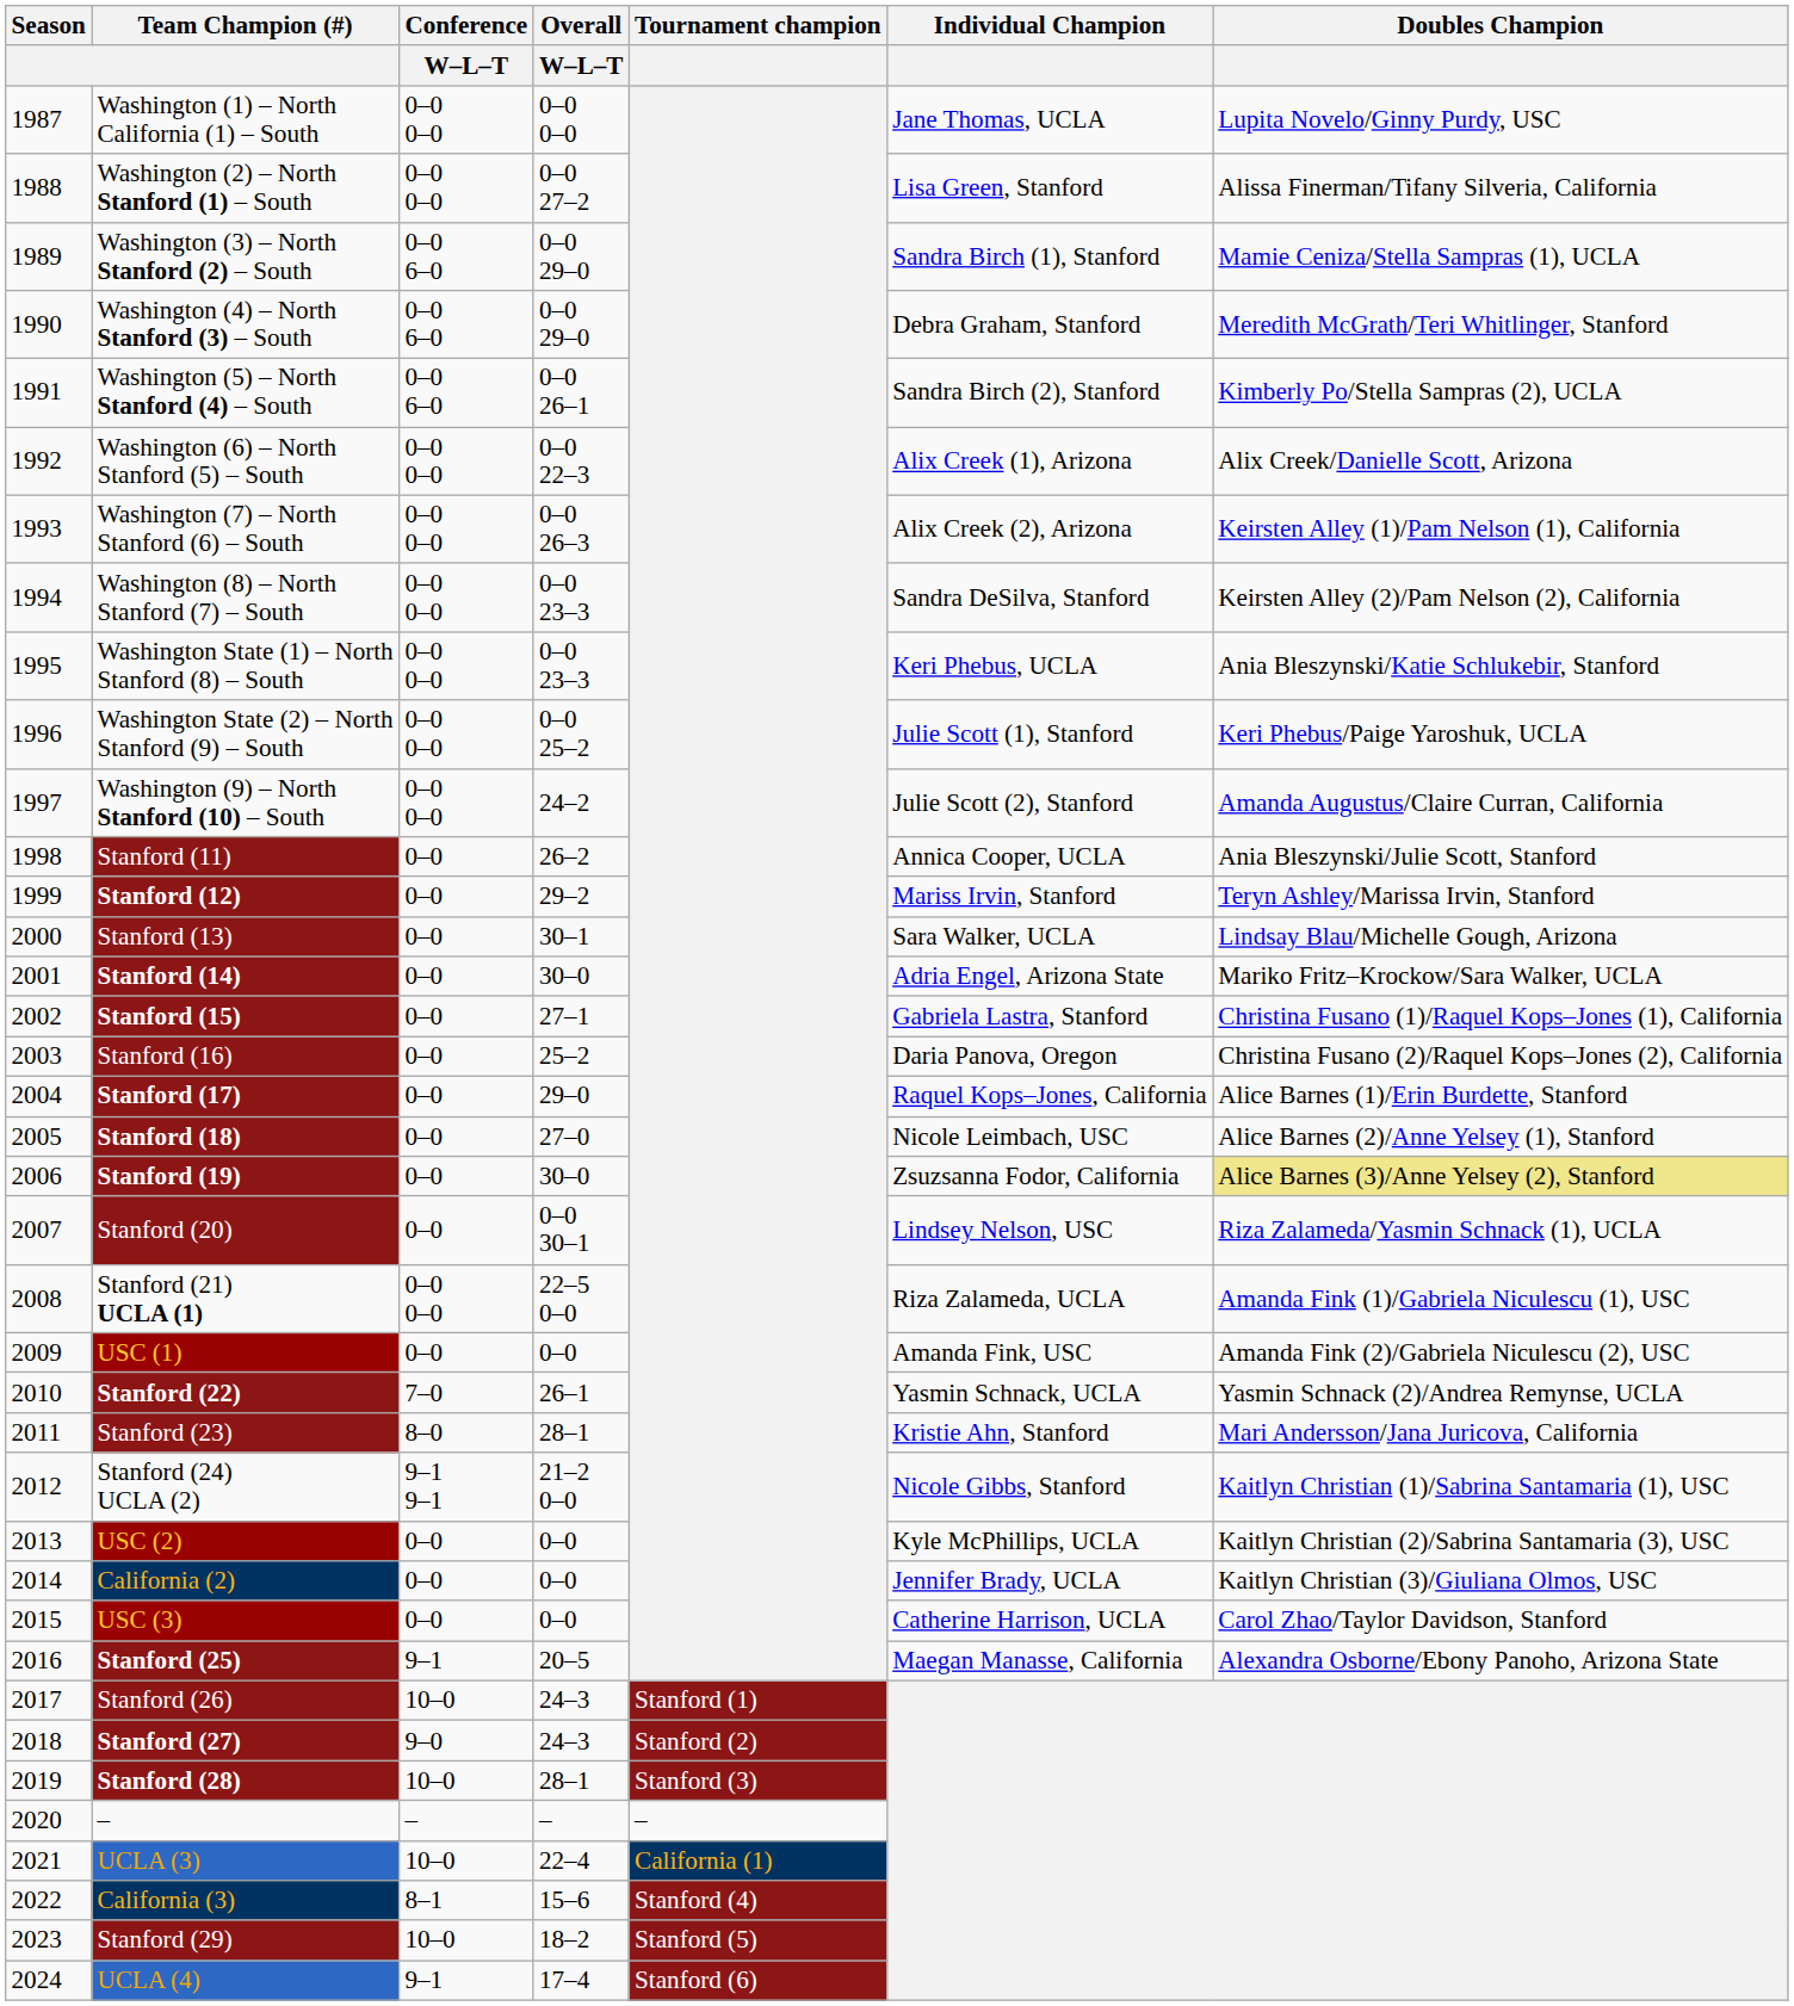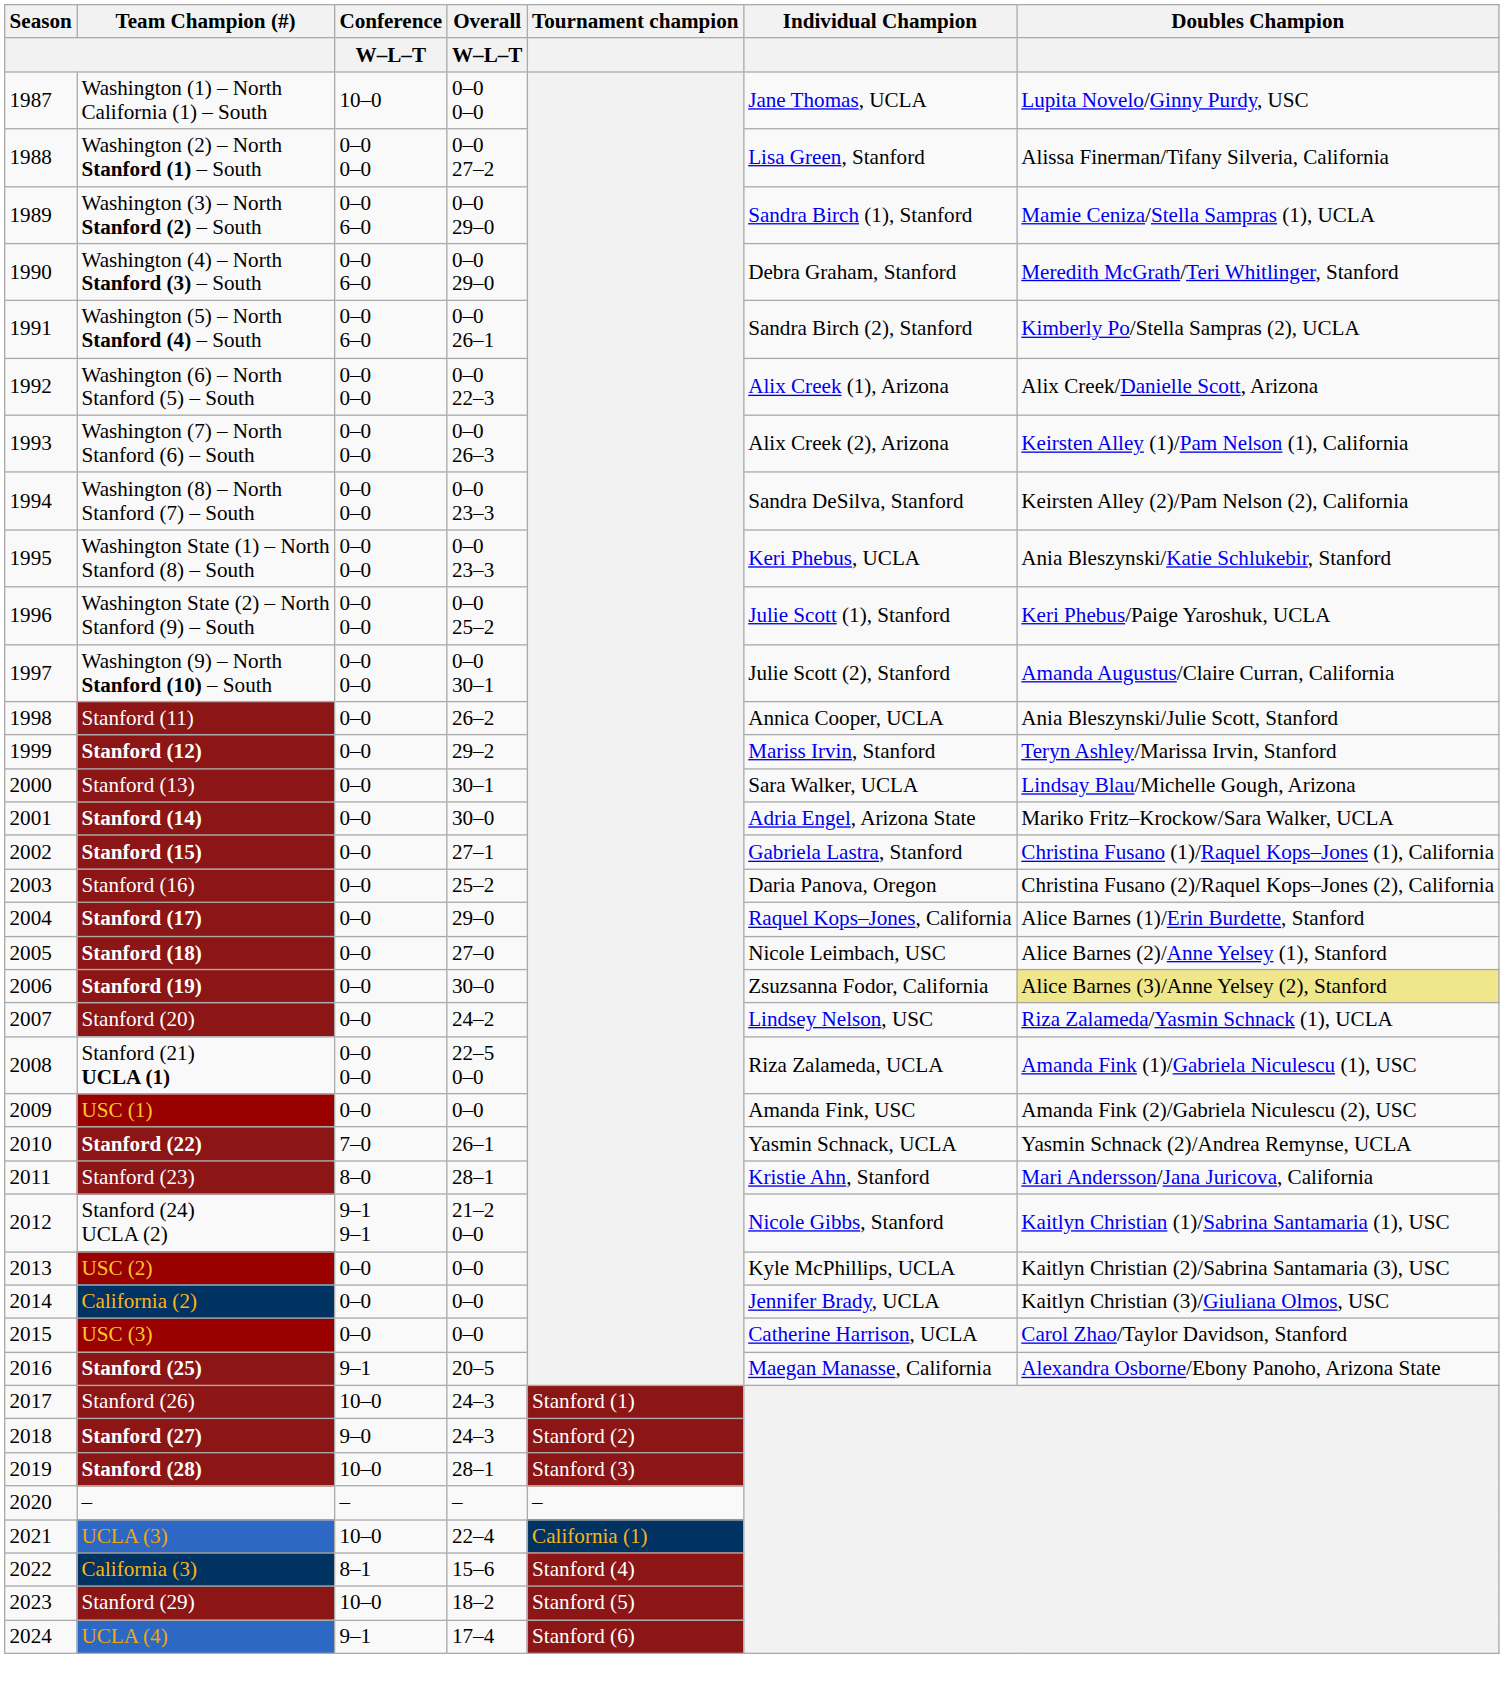Washington (1) – North California (1) – South | Conference / W–L–T: 0–0 0–0 -> 10–0
Washington (9) – North Stanford (10) – South | Overall / W–L–T: 24–2 -> 0–0 30–1
Stanford (20) | Overall / W–L–T: 0–0 30–1 -> 24–2
